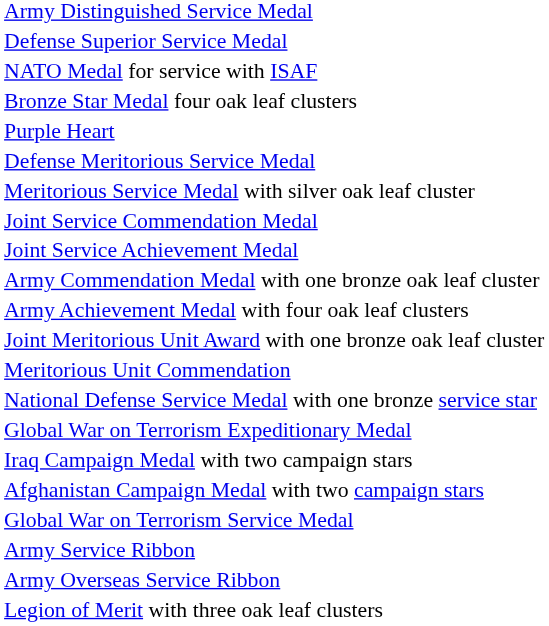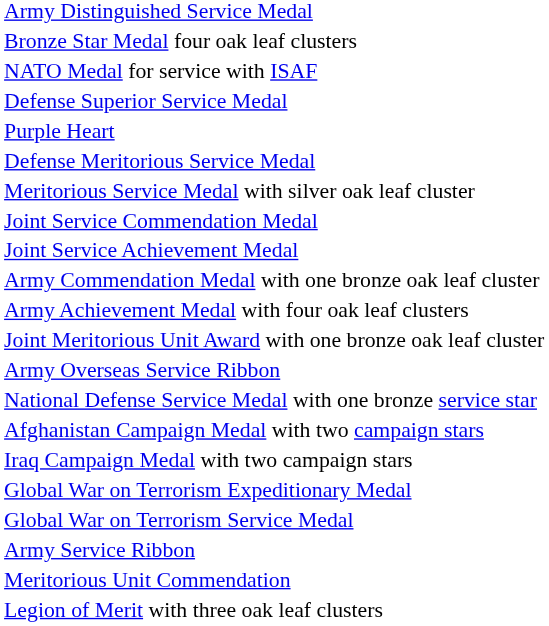row 2 | column 1: Defense Superior Service Medal -> Bronze Star Medal four oak leaf clusters
row 4 | column 1: Bronze Star Medal four oak leaf clusters -> Defense Superior Service Medal
row 13 | column 1: Meritorious Unit Commendation -> Army Overseas Service Ribbon
row 15 | column 1: Global War on Terrorism Expeditionary Medal -> Afghanistan Campaign Medal with two campaign stars
row 17 | column 1: Afghanistan Campaign Medal with two campaign stars -> Global War on Terrorism Expeditionary Medal
row 20 | column 1: Army Overseas Service Ribbon -> Meritorious Unit Commendation
